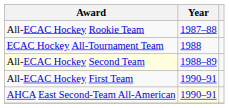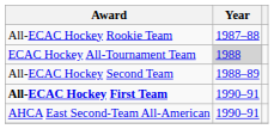row 3 | Year: no background -> lightgrey background
row 4 | Award: lightyellow background -> no background
row 5 | Award: normal -> bold
row 6 | Year: lightyellow background -> no background
